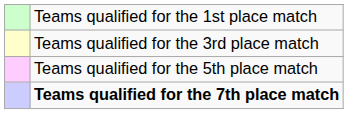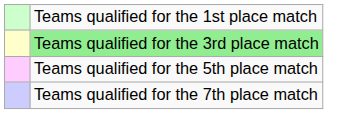Teams qualified for the 3rd place match | column 2: no background -> lightgreen background
Teams qualified for the 7th place match | column 2: bold -> normal
